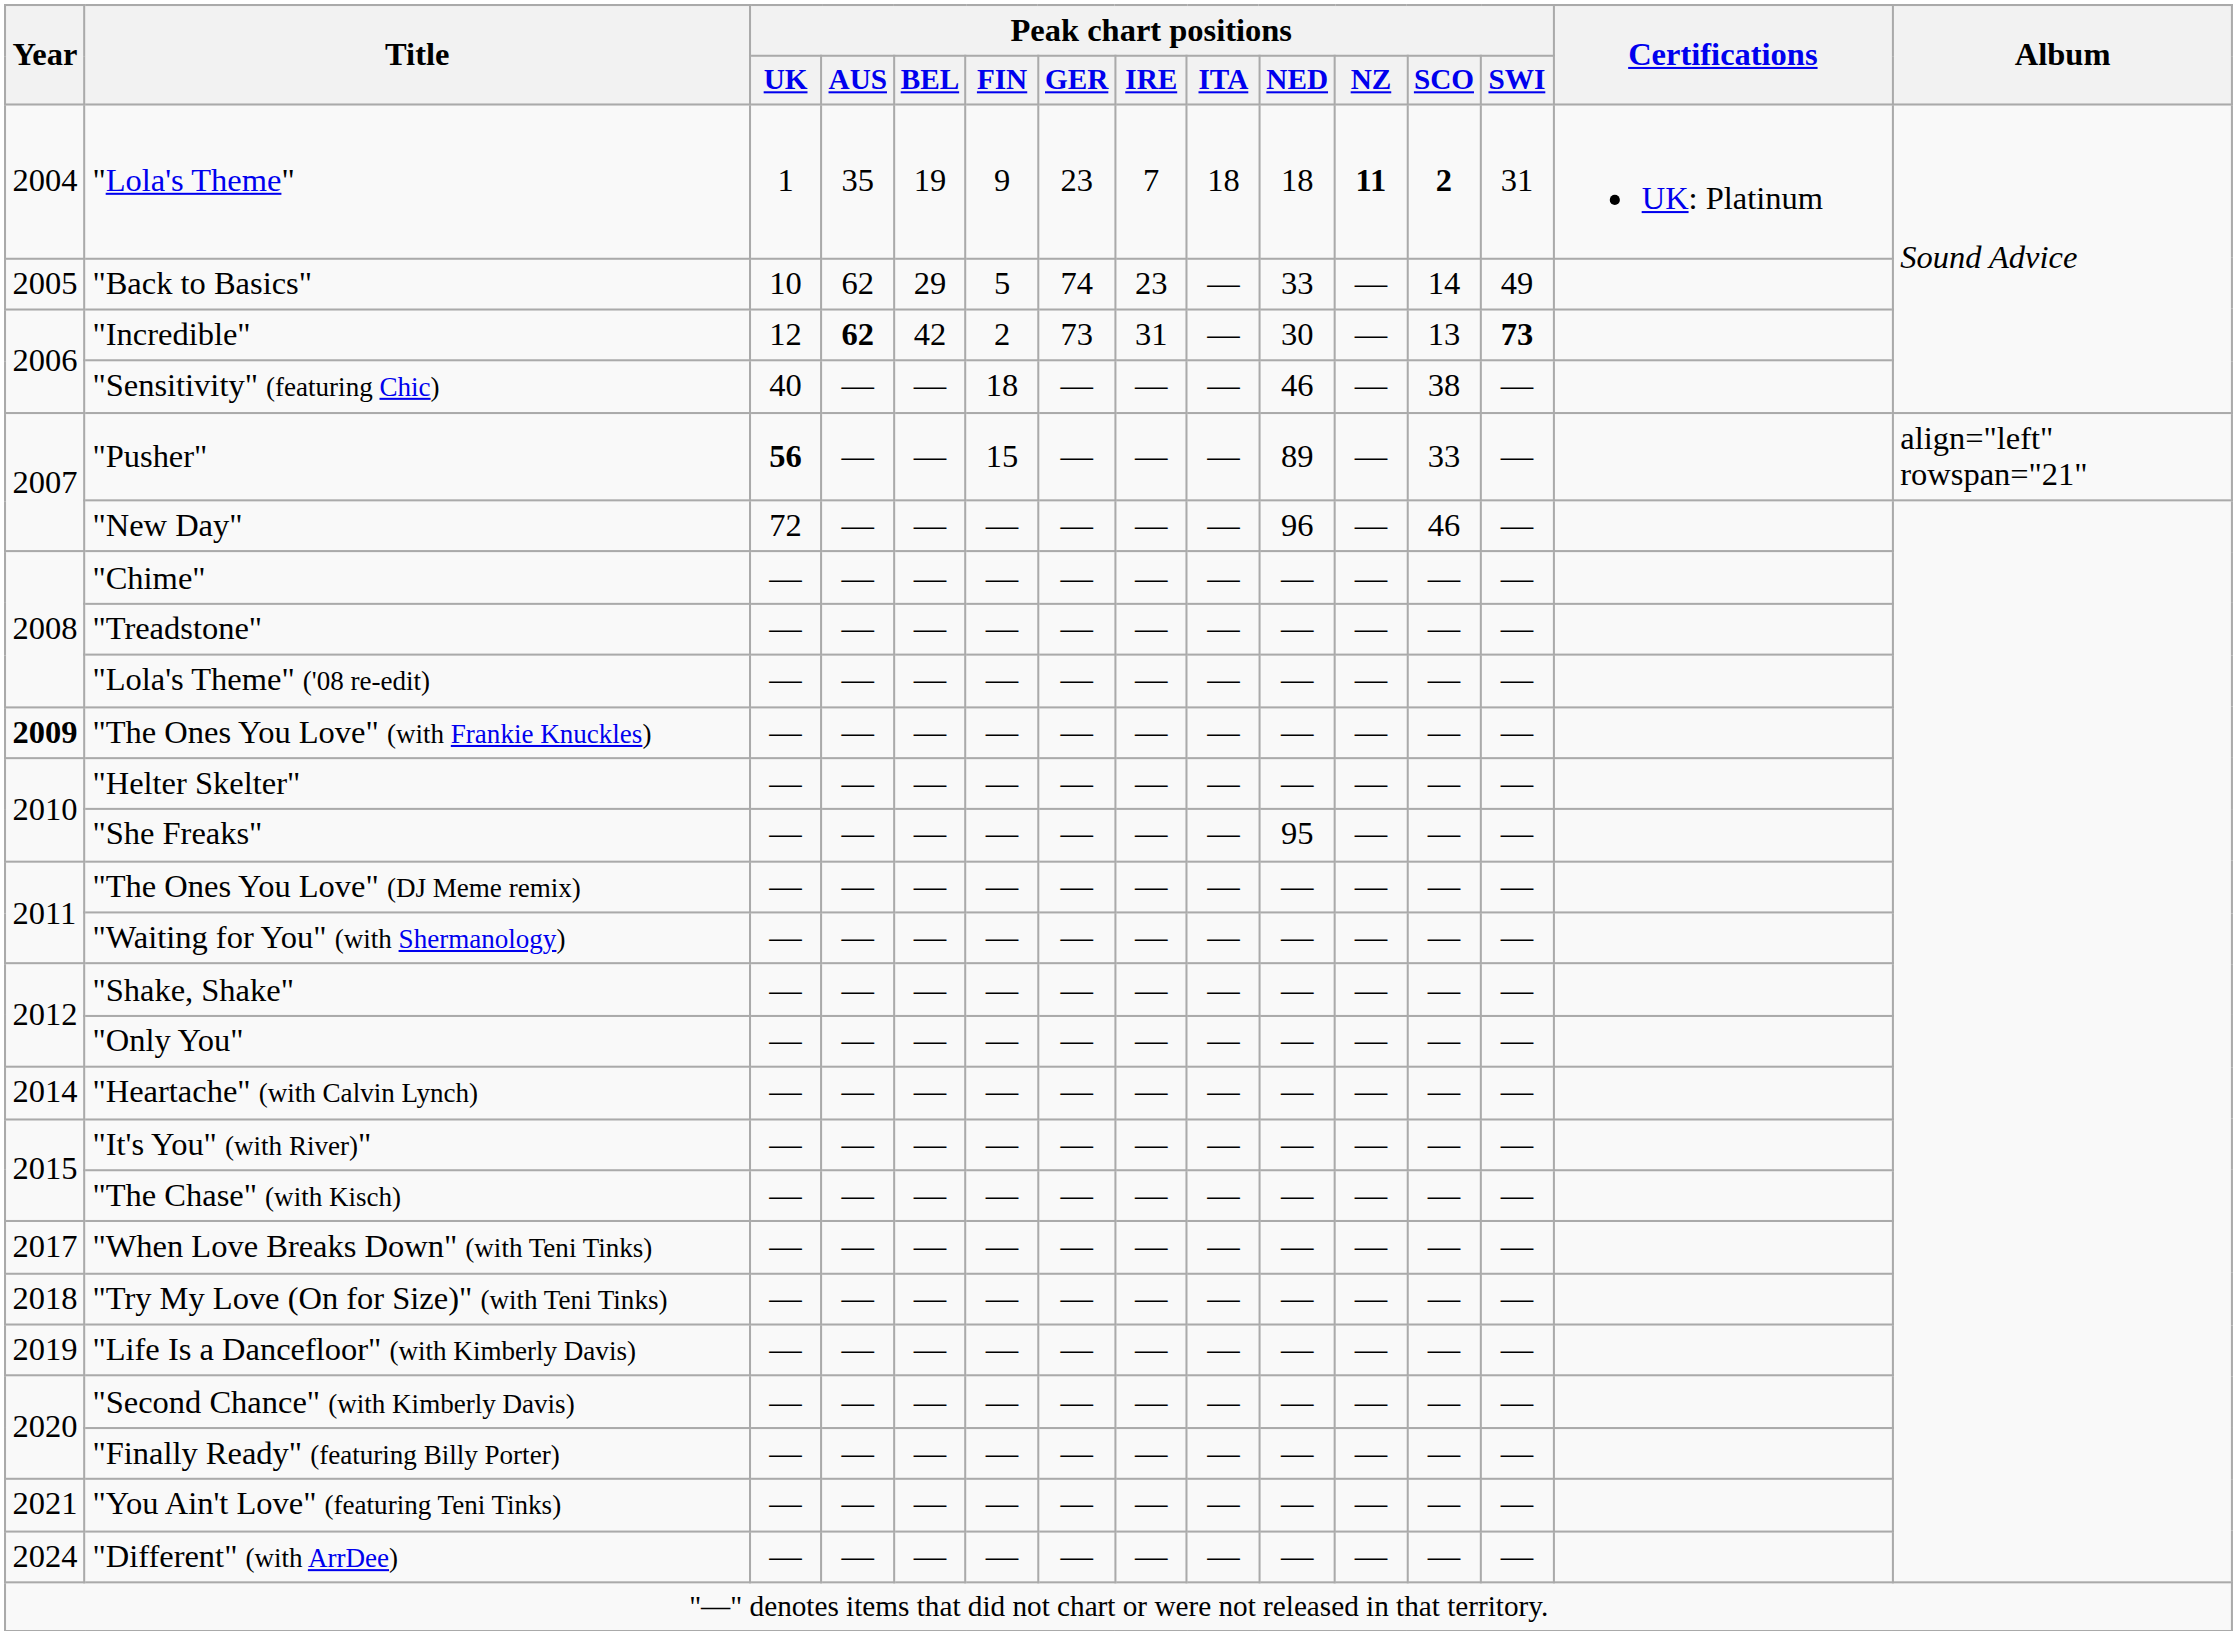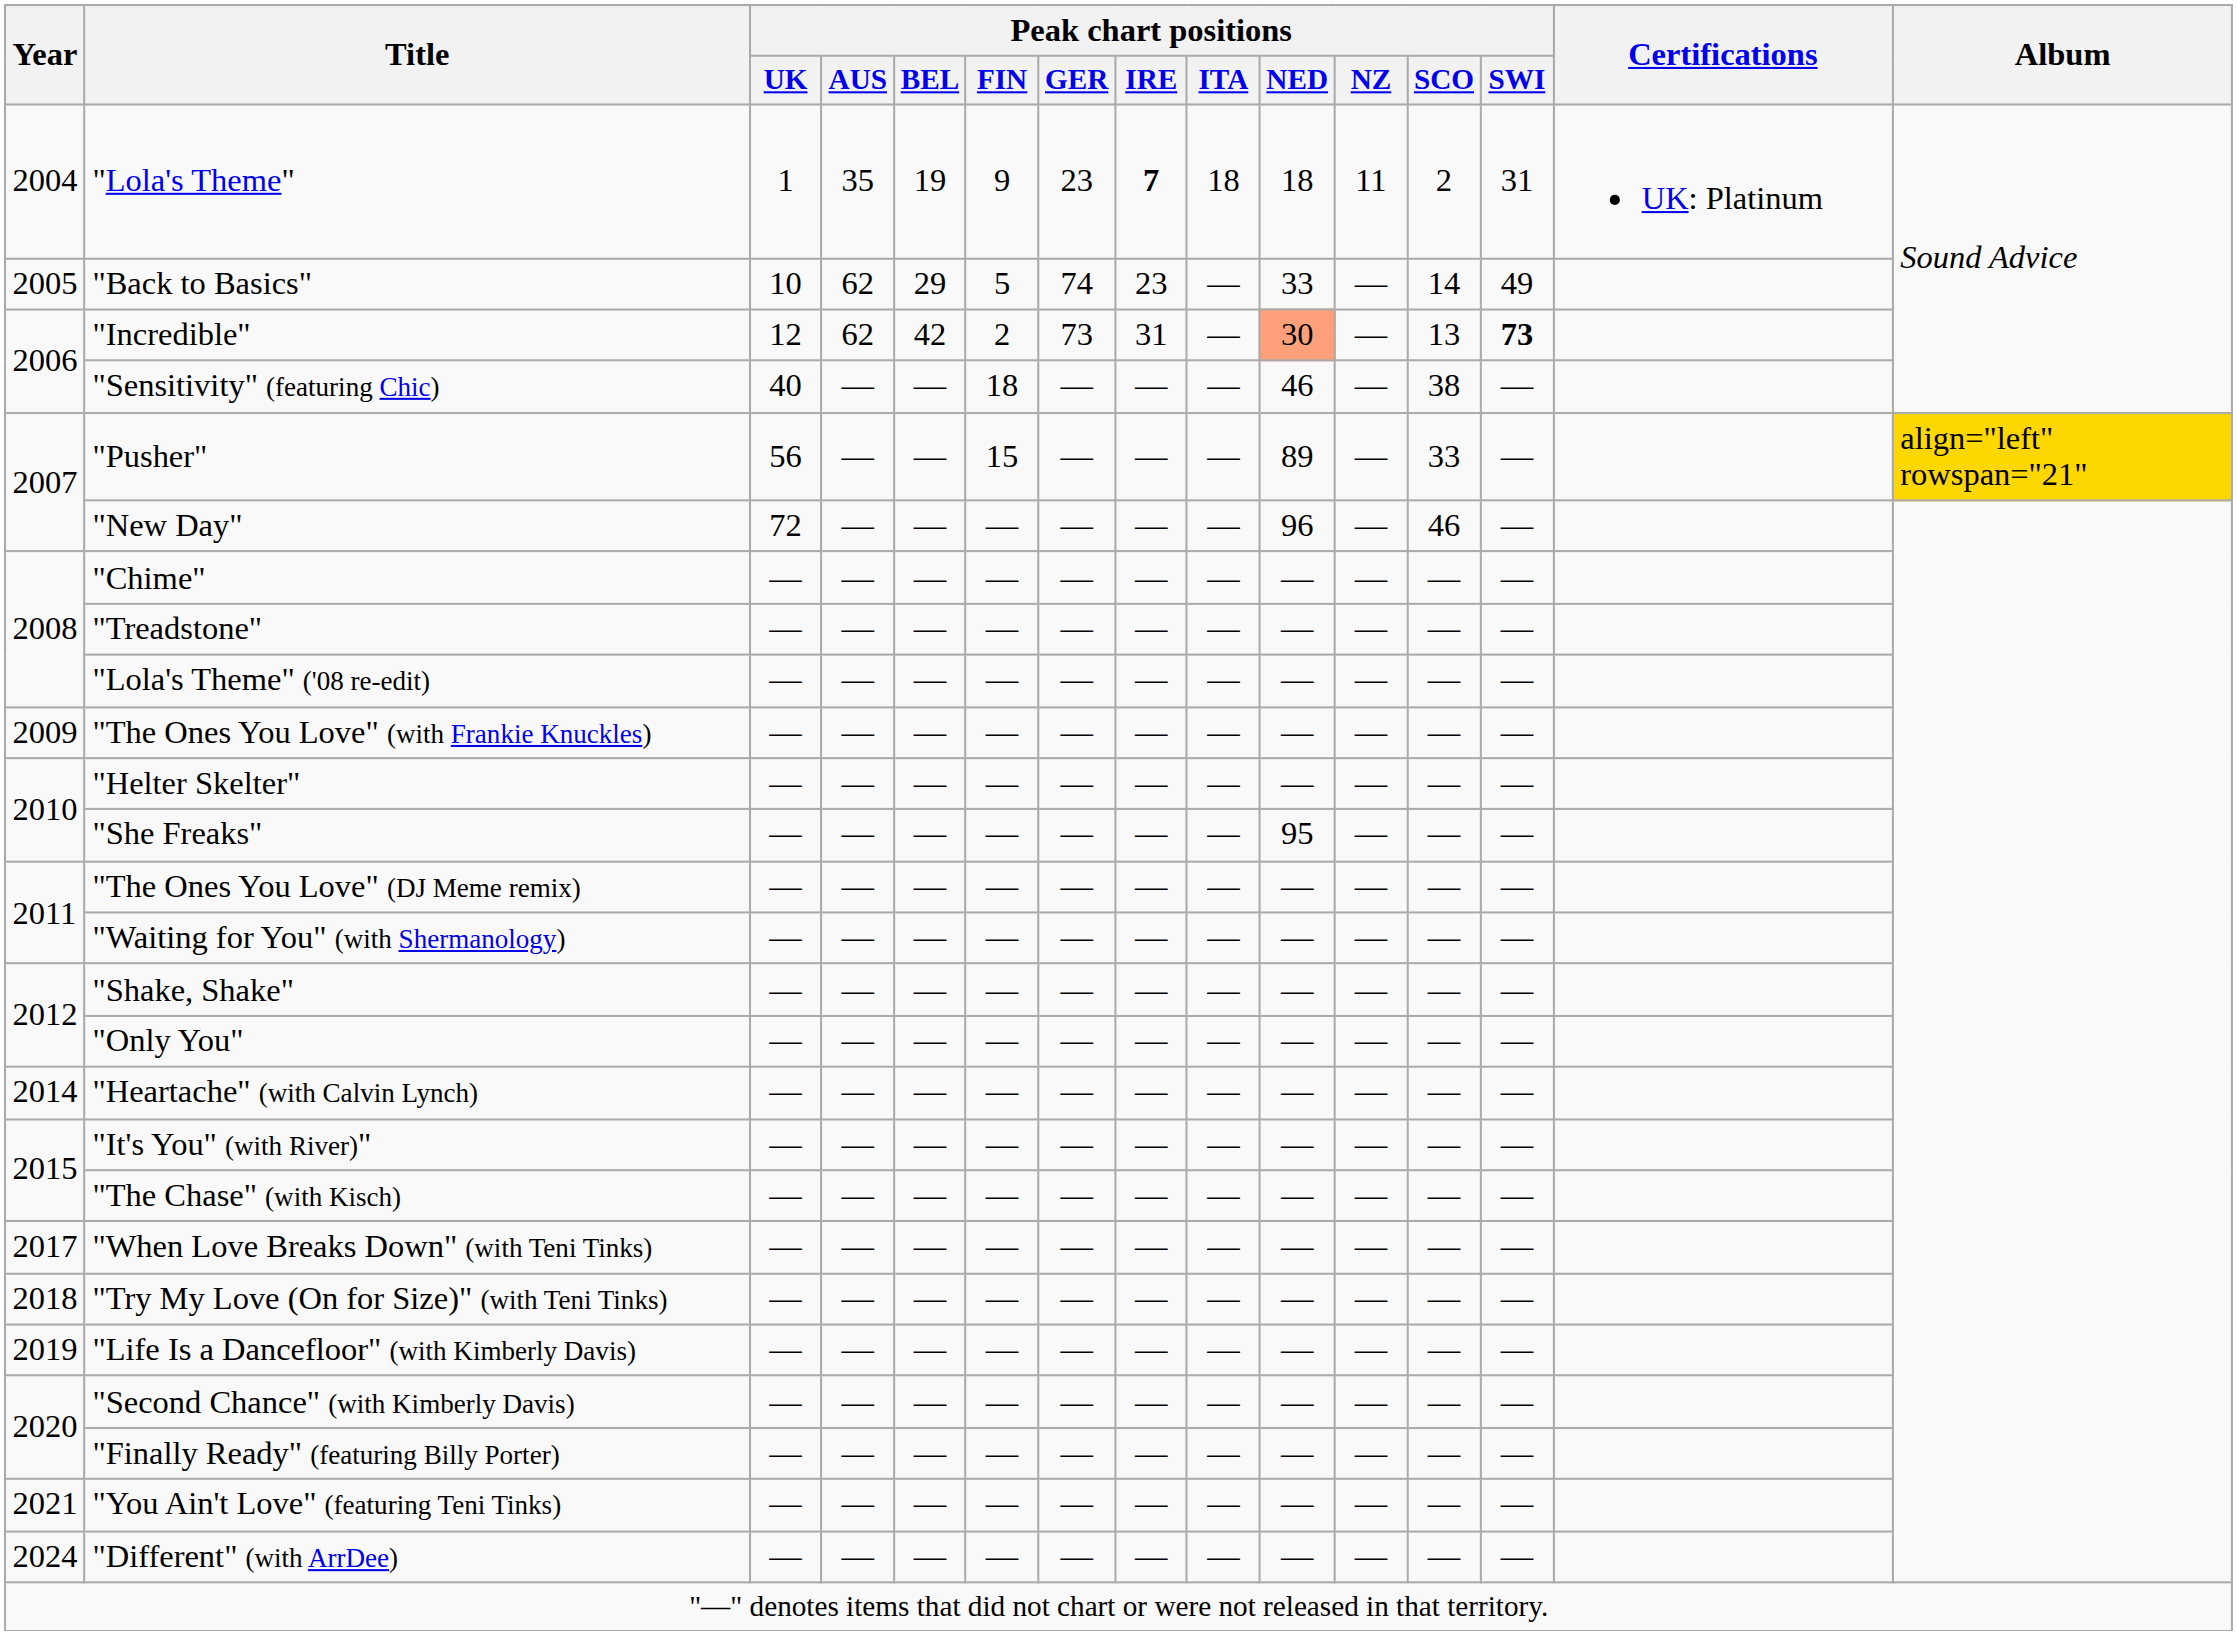"Lola's Theme" | Peak chart positions / IRE: normal -> bold
"Lola's Theme" | Peak chart positions / NZ: bold -> normal
"Lola's Theme" | Peak chart positions / SCO: bold -> normal
"Incredible" | Peak chart positions / AUS: bold -> normal
"Incredible" | Peak chart positions / NED: no background -> lightsalmon background
"Pusher" | Peak chart positions / UK: bold -> normal
"Pusher" | Album: no background -> gold background
"The Ones You Love" (with Frankie Knuckles) | Year: bold -> normal
